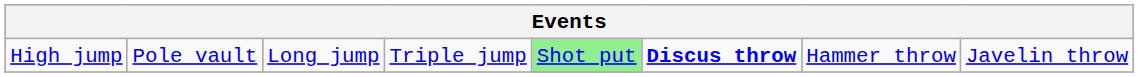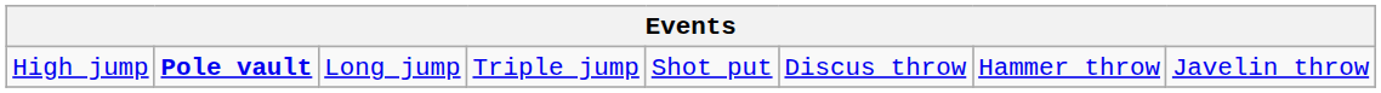High jump | column 2: normal -> bold
High jump | column 5: lightgreen background -> no background
High jump | column 6: bold -> normal
